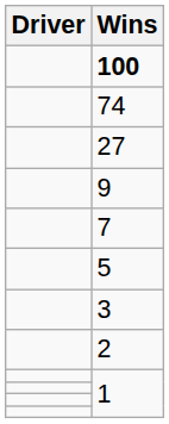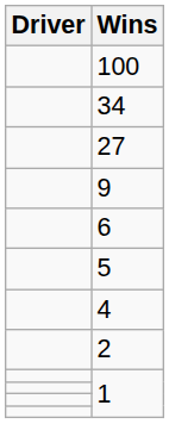row 2 | Wins: bold -> normal
row 3 | Wins: 74 -> 34
row 6 | Wins: 7 -> 6
row 8 | Wins: 3 -> 4
